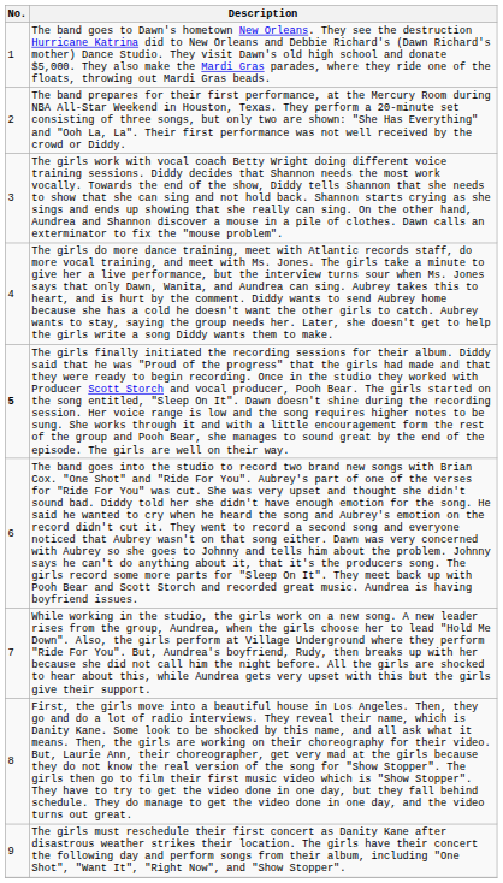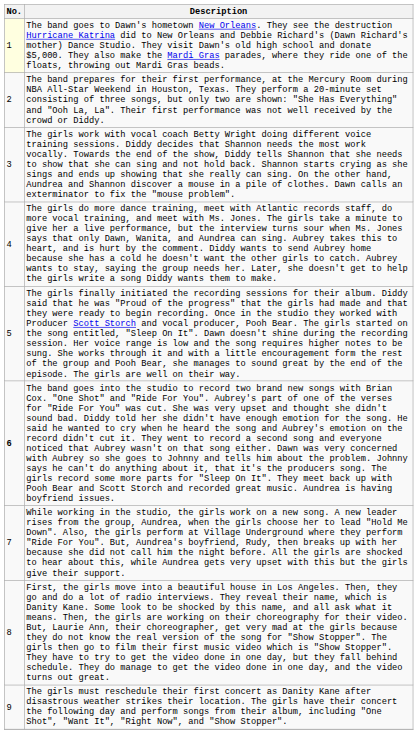row 2 | No.: no background -> lightyellow background
row 6 | No.: bold -> normal
row 7 | No.: normal -> bold
